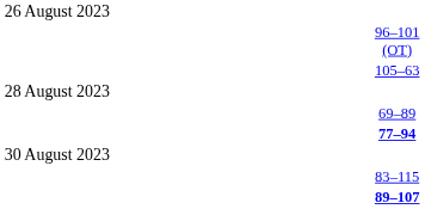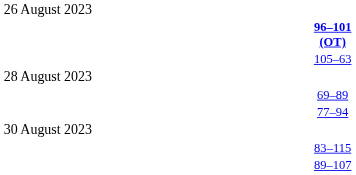96–101 (OT) | column 2: normal -> bold
77–94 | column 2: bold -> normal
89–107 | column 2: bold -> normal
